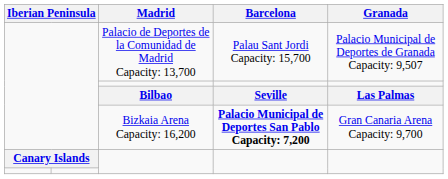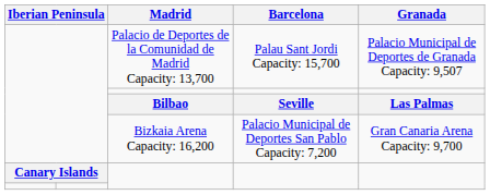Bizkaia Arena Capacity: 16,200 | Barcelona: bold -> normal
